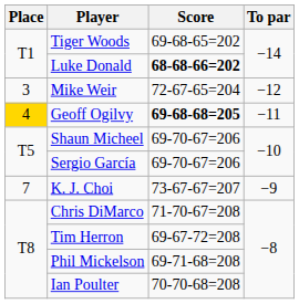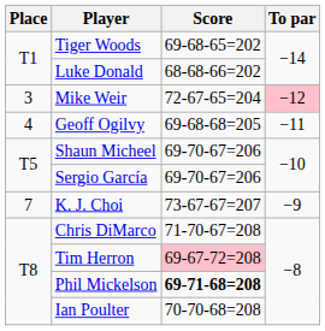Luke Donald | Score: bold -> normal
Mike Weir | To par: no background -> pink background
Geoff Ogilvy | Place: gold background -> no background
Geoff Ogilvy | Score: bold -> normal
Tim Herron | Score: no background -> pink background
Phil Mickelson | Score: normal -> bold
